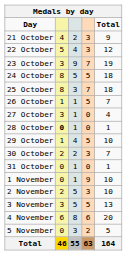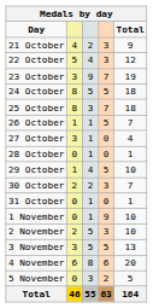28 October | column 2: bold -> normal
